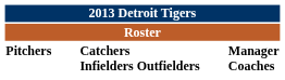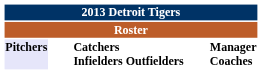Pitchers | column 1: no background -> lavender background
